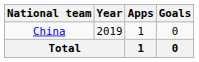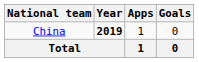China | Year: normal -> bold
